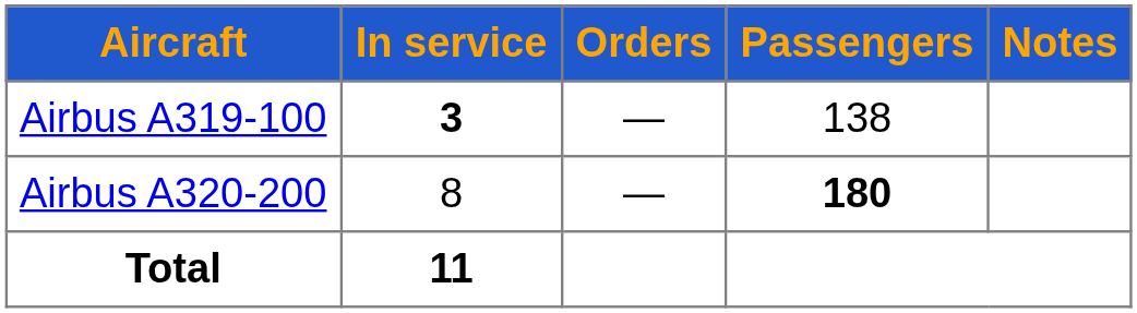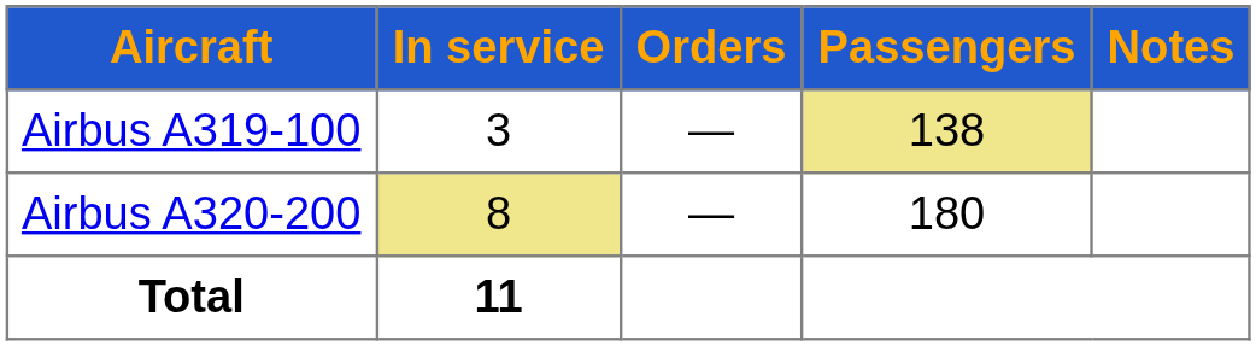Airbus A319-100 | In service: bold -> normal
Airbus A319-100 | Passengers: no background -> khaki background
Airbus A320-200 | In service: no background -> khaki background
Airbus A320-200 | Passengers: bold -> normal
